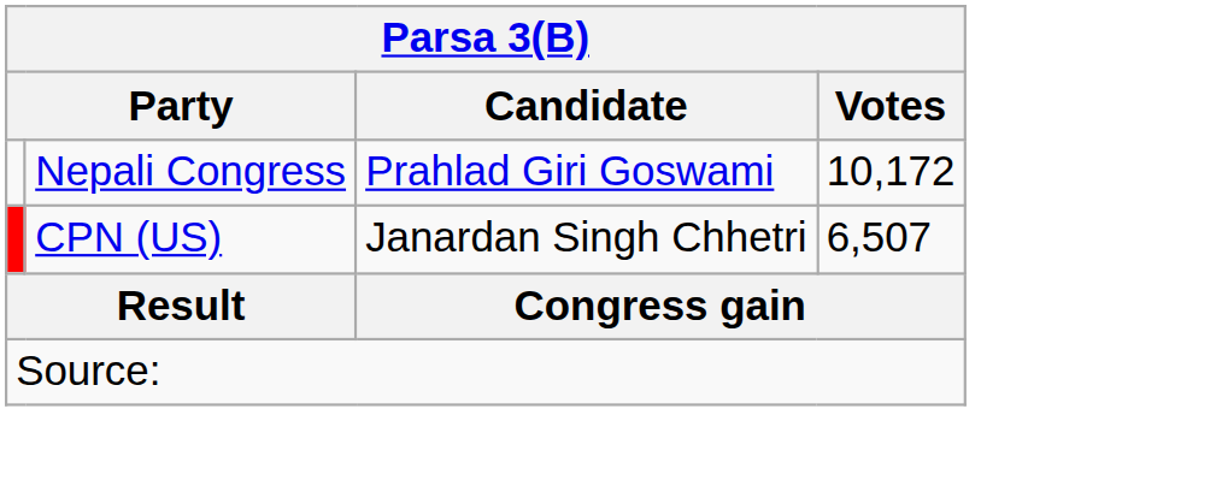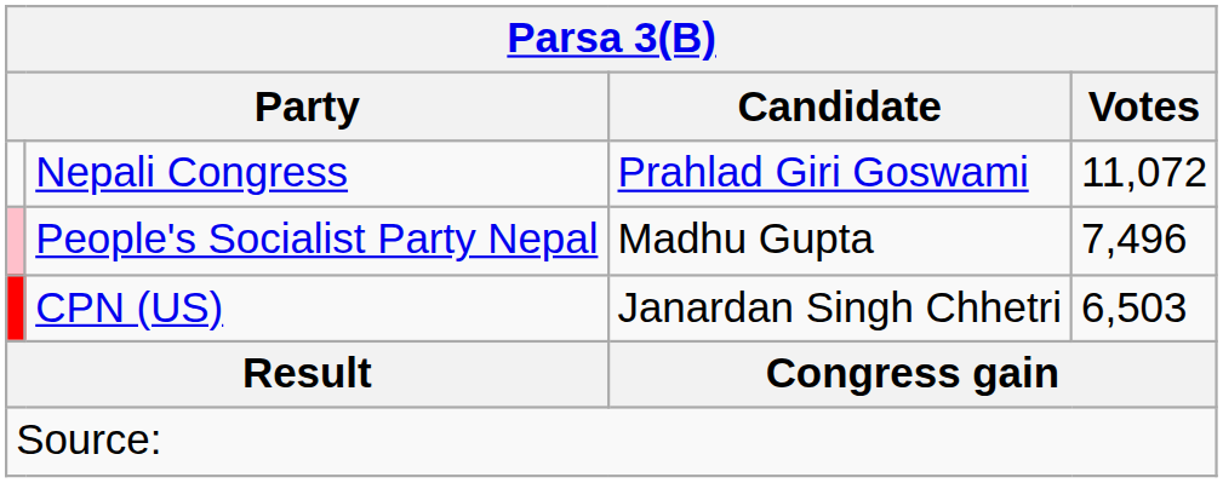Nepali Congress | Votes: 10,172 -> 11,072
+ row: People's Socialist Party Nepal | Madhu Gupta | 7,496
CPN (US) | Votes: 6,507 -> 6,503
